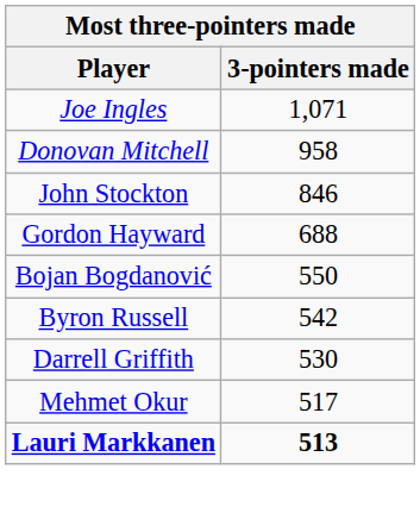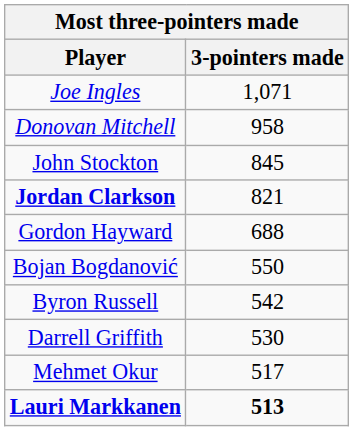John Stockton | 3-pointers made: 846 -> 845
+ row: Jordan Clarkson | 821
